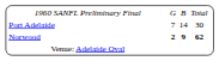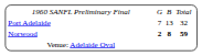Port Adelaide | column 3: 14 -> 13
Port Adelaide | column 4: 30 -> 32
Norwood | column 3: 9 -> 8
Norwood | column 4: 62 -> 59
